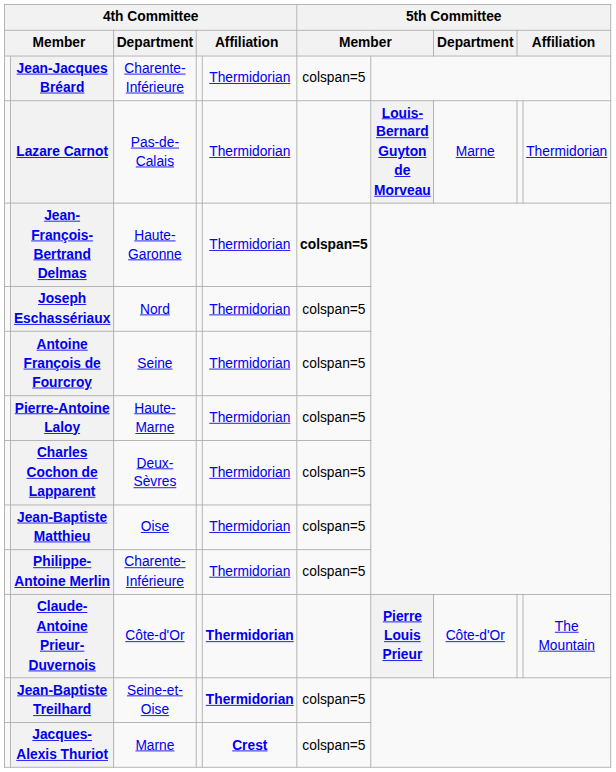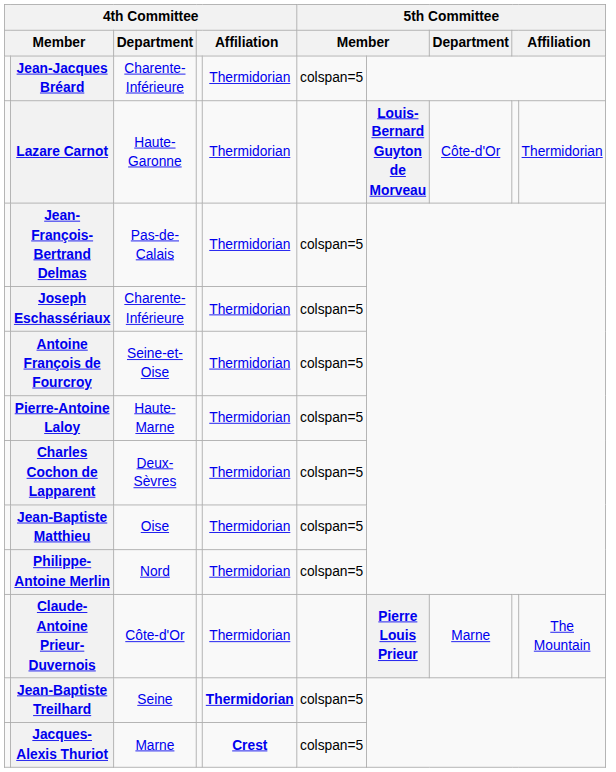Lazare Carnot | 4th Committee / Department: Pas-de-Calais -> Haute-Garonne
Lazare Carnot | 5th Committee / Department: Marne -> Côte-d'Or
Jean-François-Bertrand Delmas | 4th Committee / Department: Haute-Garonne -> Pas-de-Calais
Jean-François-Bertrand Delmas | column 6: bold -> normal
Joseph Eschassériaux | 4th Committee / Department: Nord -> Charente-Inférieure
Antoine François de Fourcroy | 4th Committee / Department: Seine -> Seine-et-Oise
Philippe-Antoine Merlin | 4th Committee / Department: Charente-Inférieure -> Nord
Claude-Antoine Prieur-Duvernois | column 5: bold -> normal
Claude-Antoine Prieur-Duvernois | 5th Committee / Department: Côte-d'Or -> Marne
Jean-Baptiste Treilhard | 4th Committee / Department: Seine-et-Oise -> Seine
